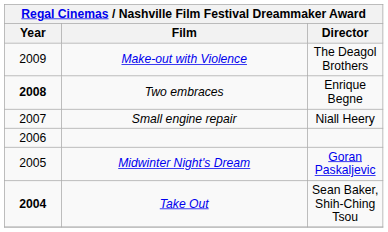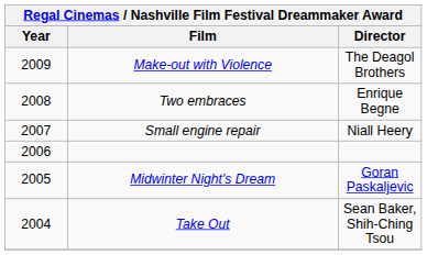Two embraces | Year: bold -> normal
Take Out | Year: bold -> normal
